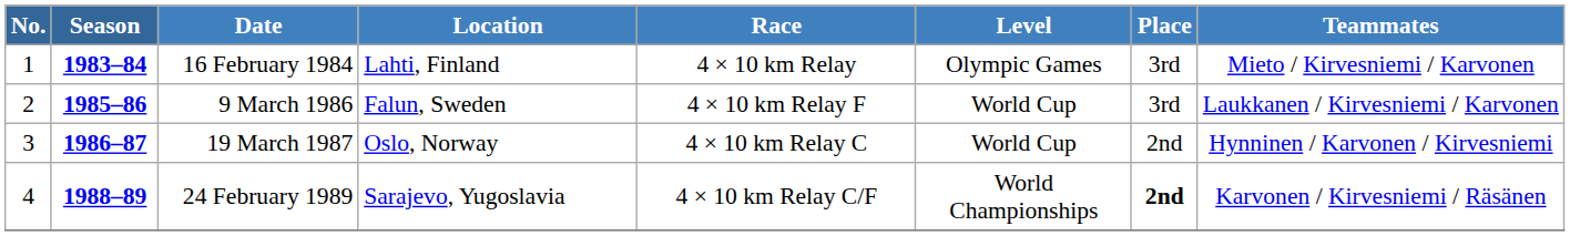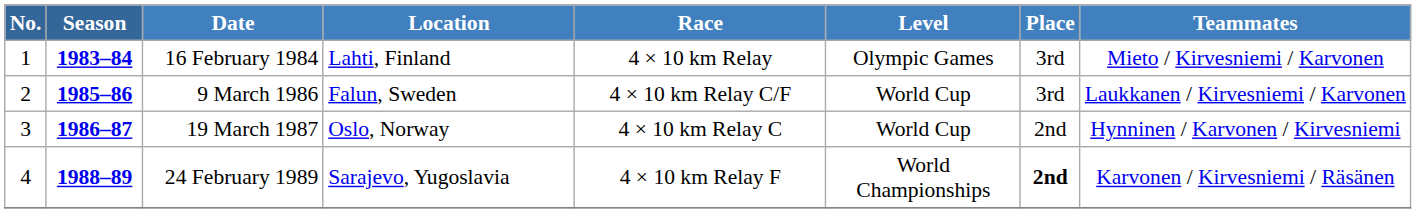9 March 1986 | Race: 4 × 10 km Relay F -> 4 × 10 km Relay C/F
24 February 1989 | Race: 4 × 10 km Relay C/F -> 4 × 10 km Relay F
